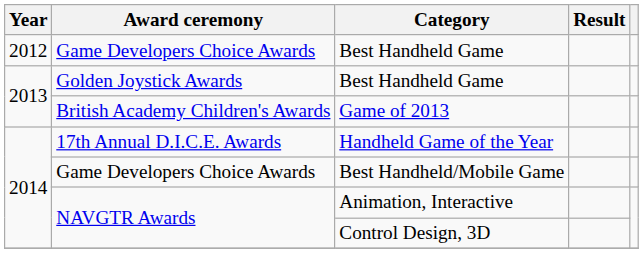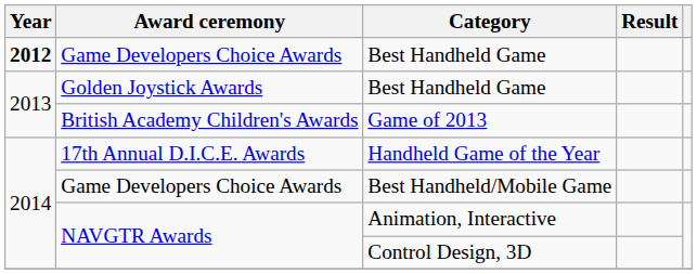Game Developers Choice Awards / Best Handheld Game | Year: normal -> bold
